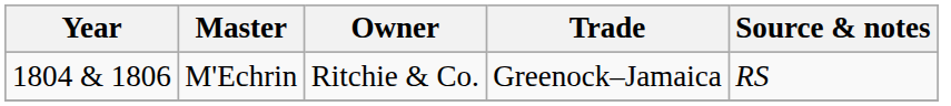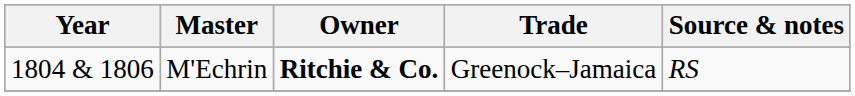M'Echrin | Owner: normal -> bold
